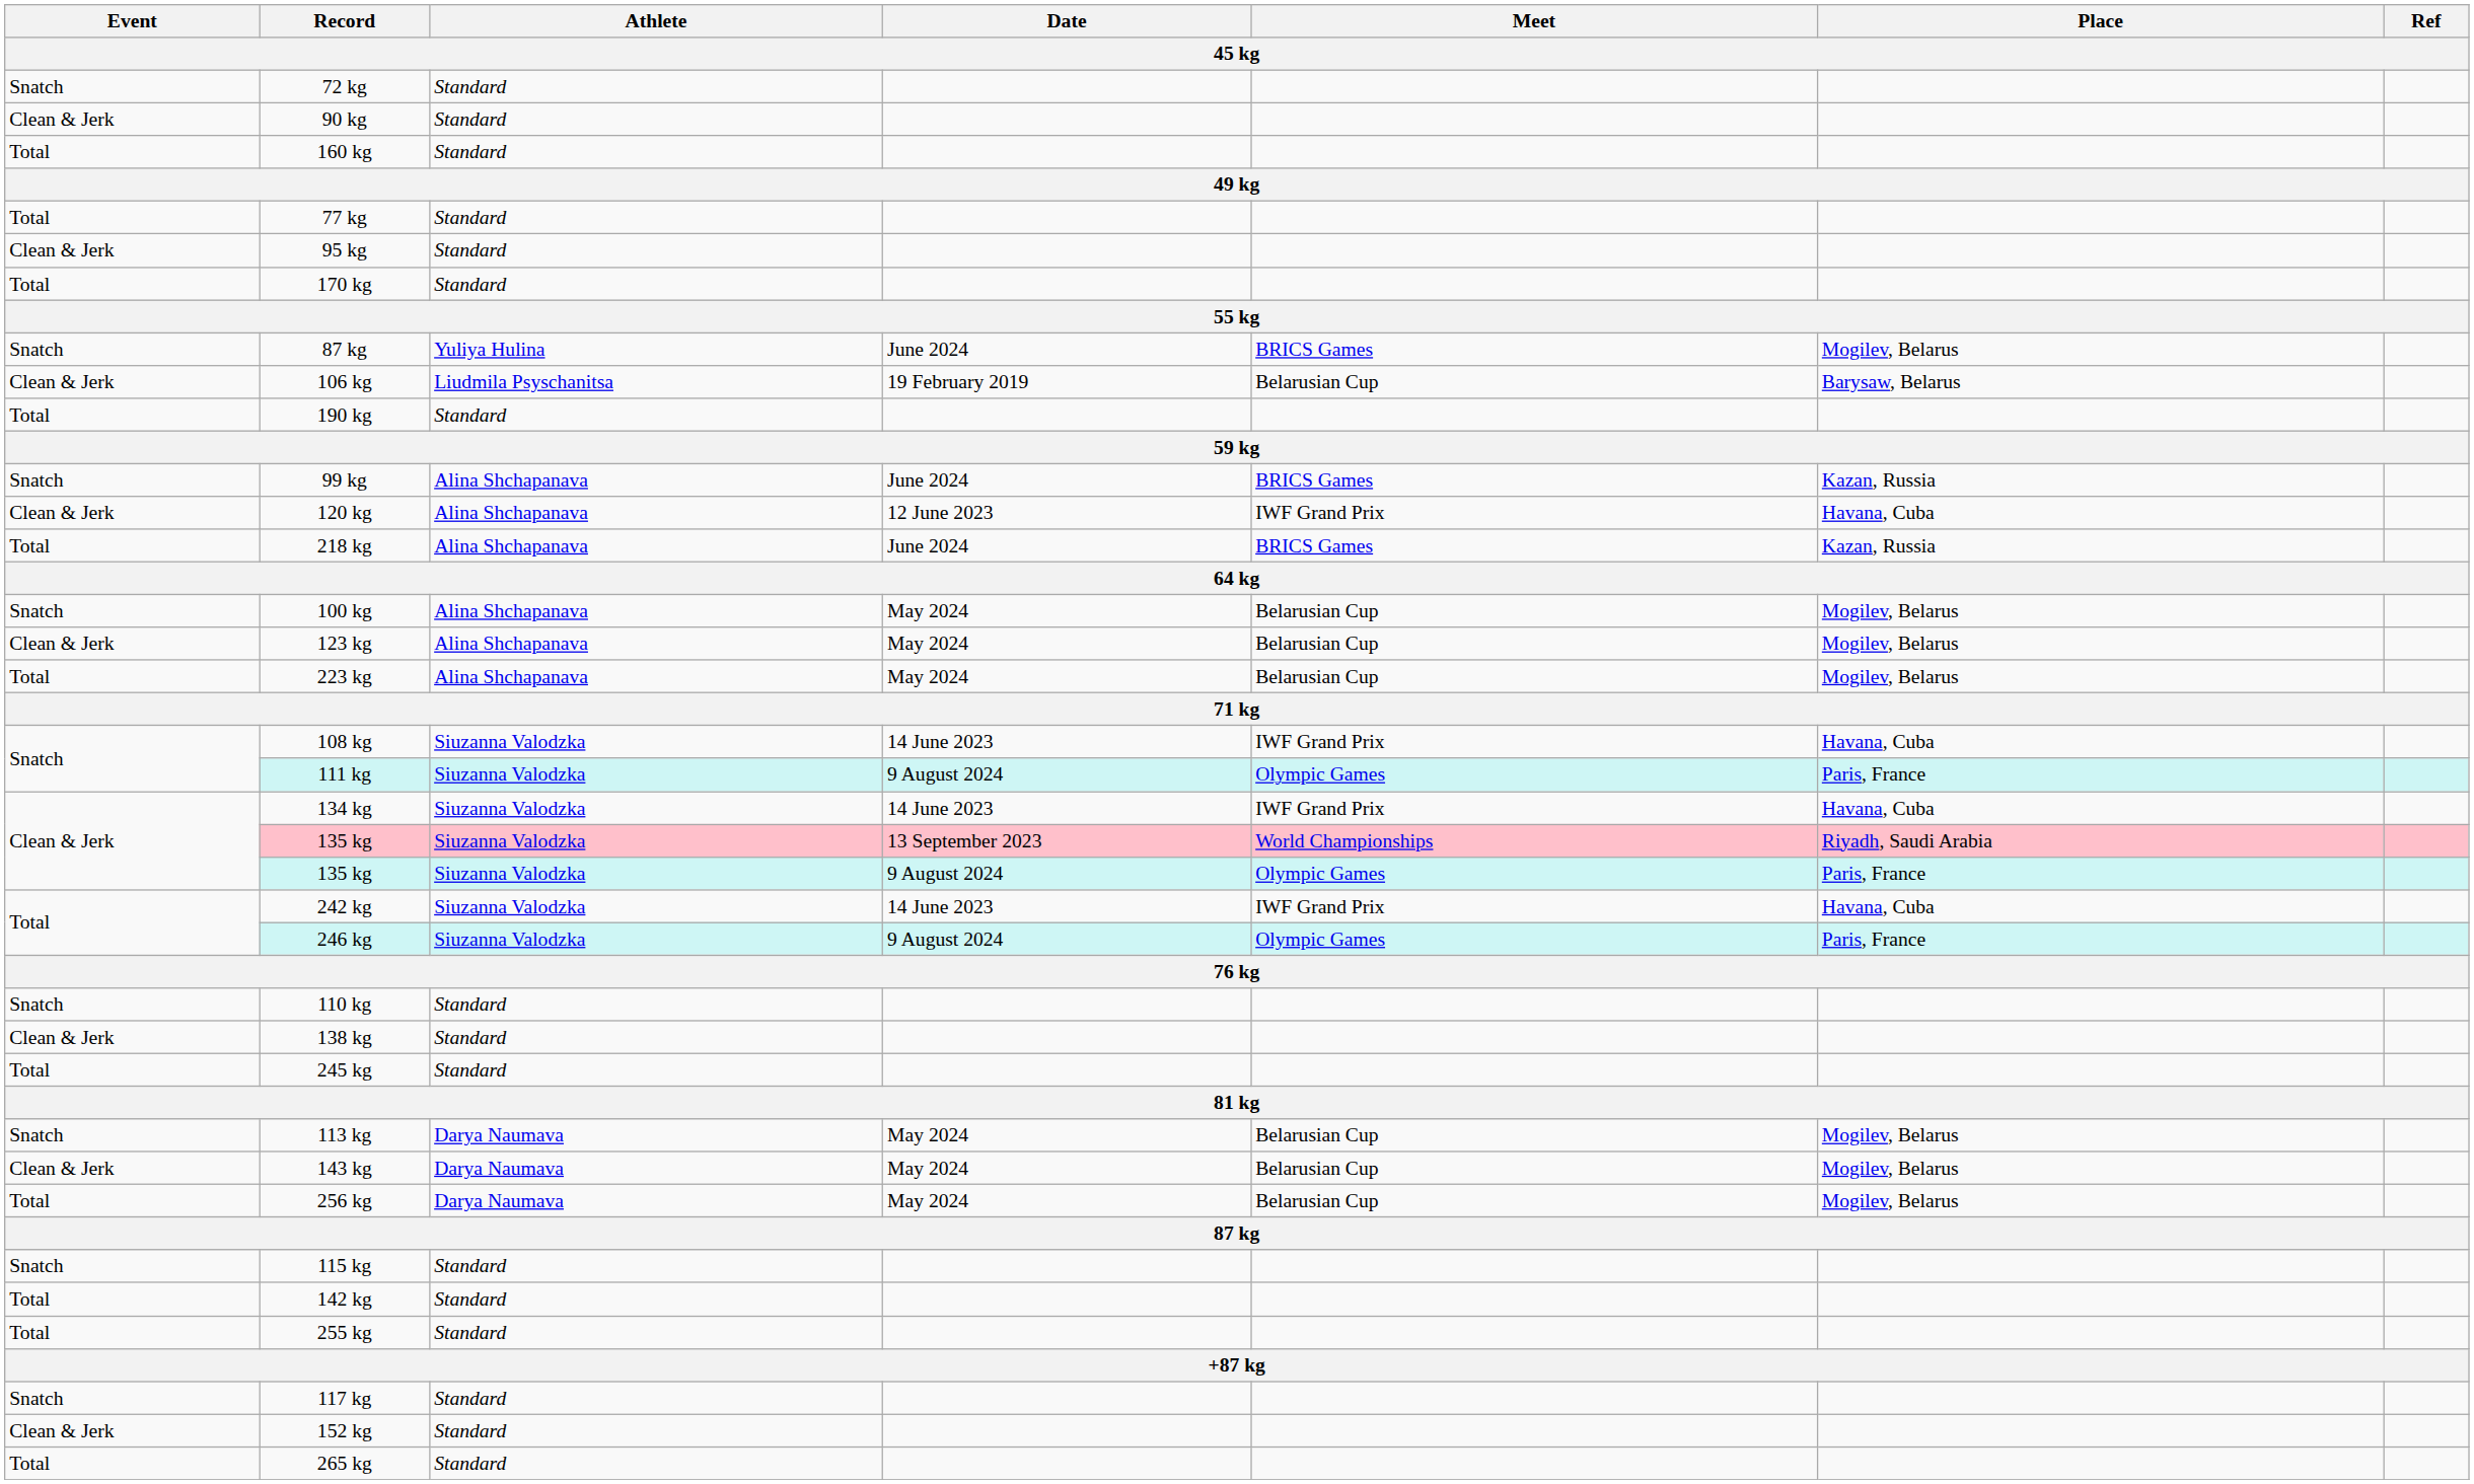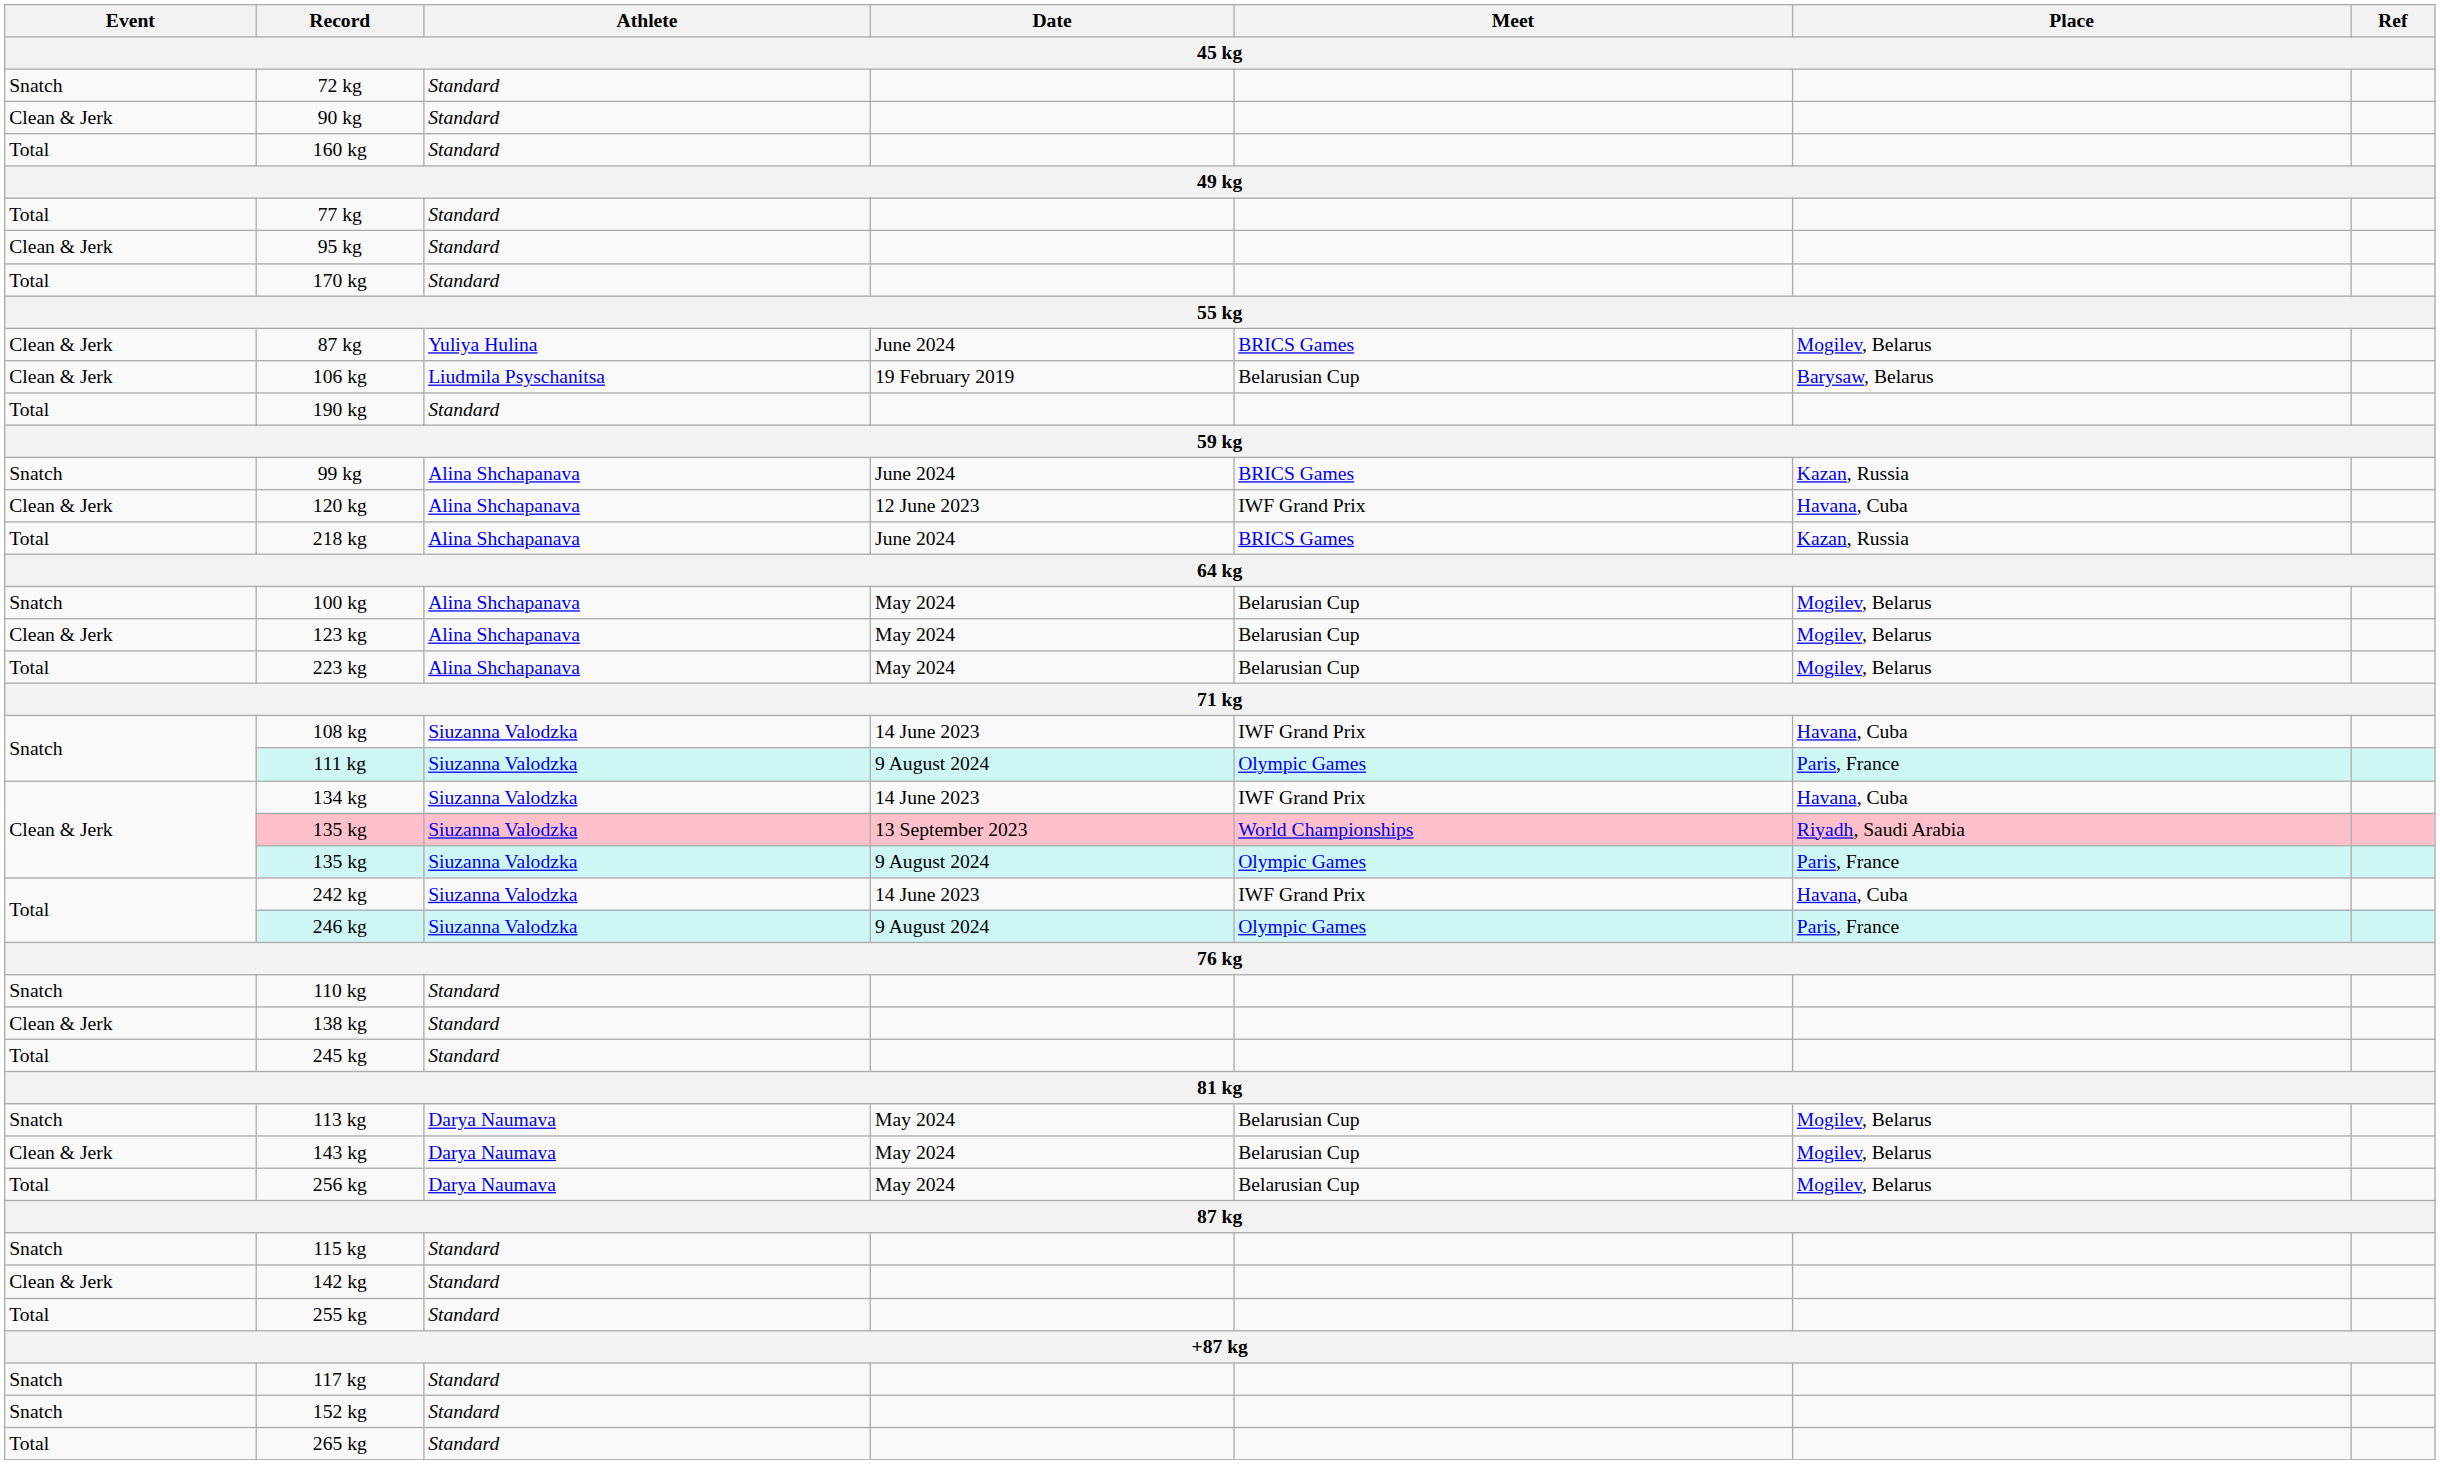87 kg / June 2024 | Event: Snatch -> Clean & Jerk
142 kg | Event: Total -> Clean & Jerk
152 kg | Event: Clean & Jerk -> Snatch
